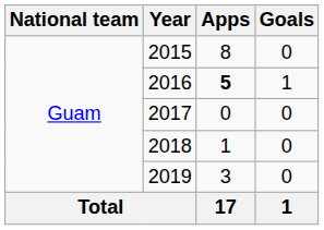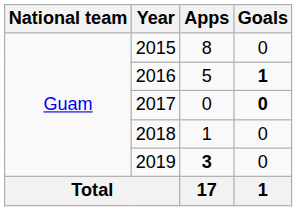2016 | Apps: bold -> normal
2016 | Goals: normal -> bold
2017 | Goals: normal -> bold
2019 | Apps: normal -> bold
